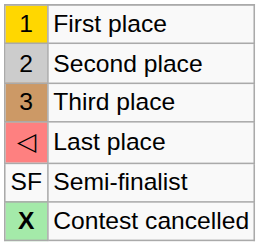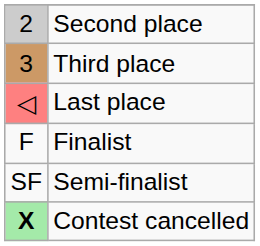- row: 1 | First place
+ row: F | Finalist
